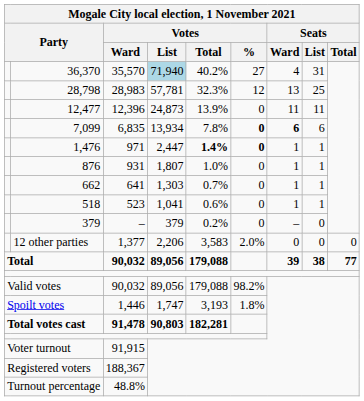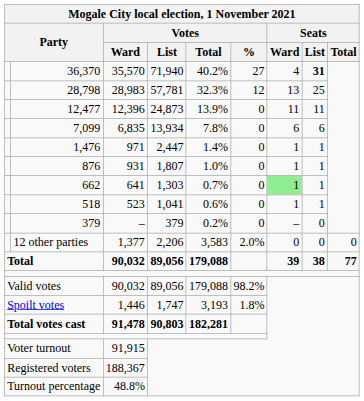36,370 | Votes / List: lightblue background -> no background
36,370 | Seats / List: normal -> bold
7,099 | Votes / %: bold -> normal
7,099 | Seats / Ward: bold -> normal
1,476 | Votes / Total: bold -> normal
1,476 | Votes / %: bold -> normal
662 | Seats / Ward: no background -> lightgreen background
